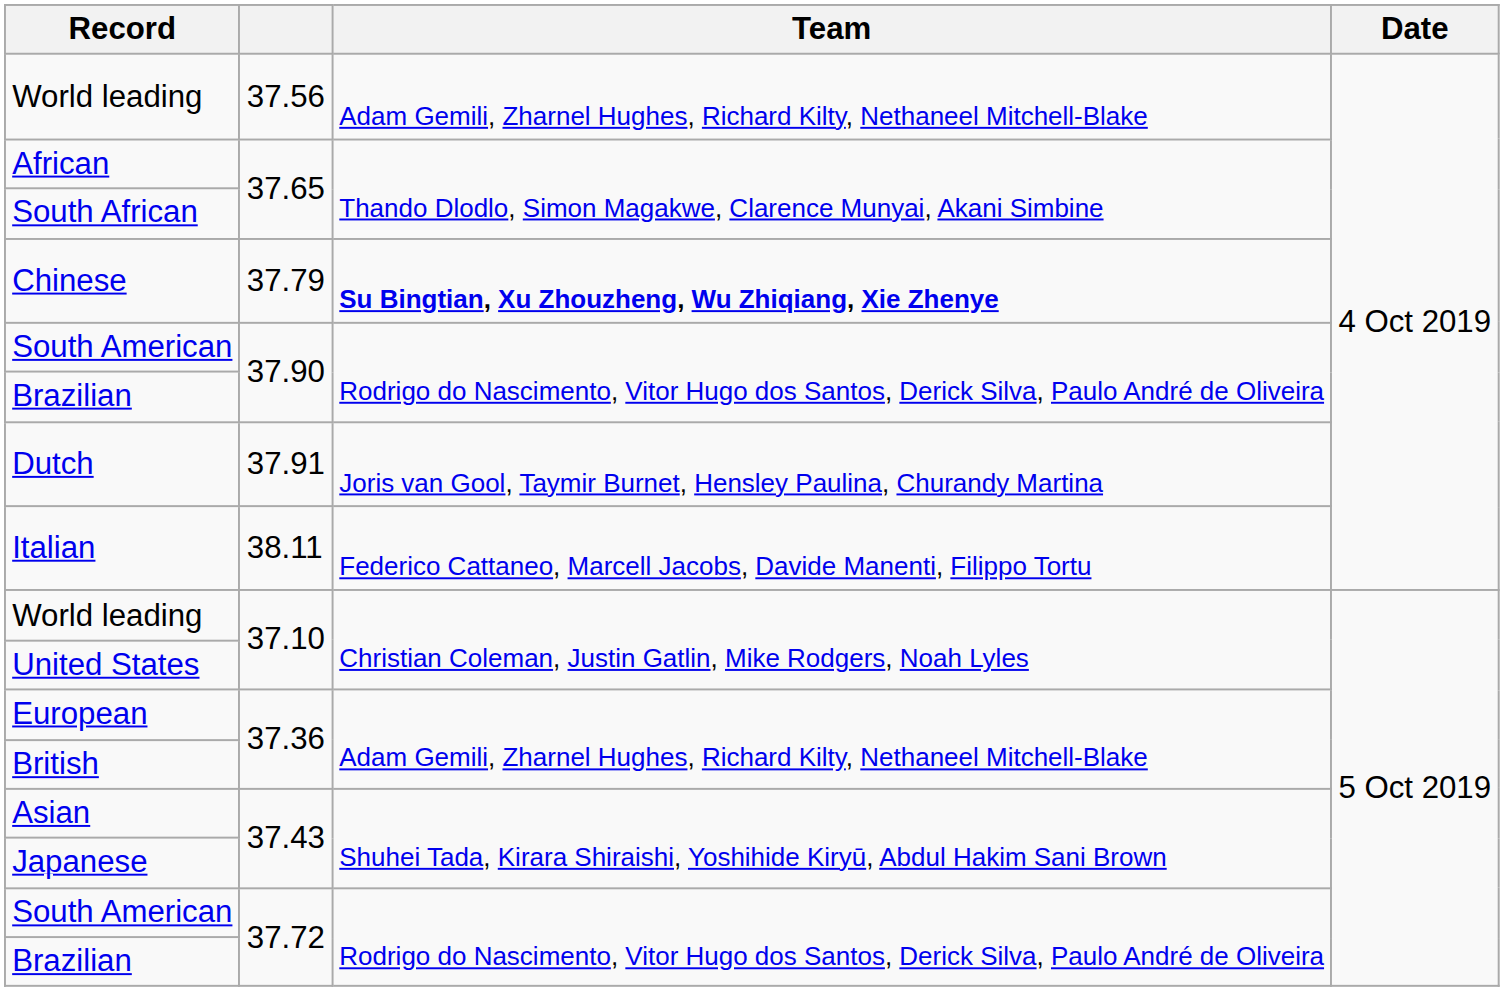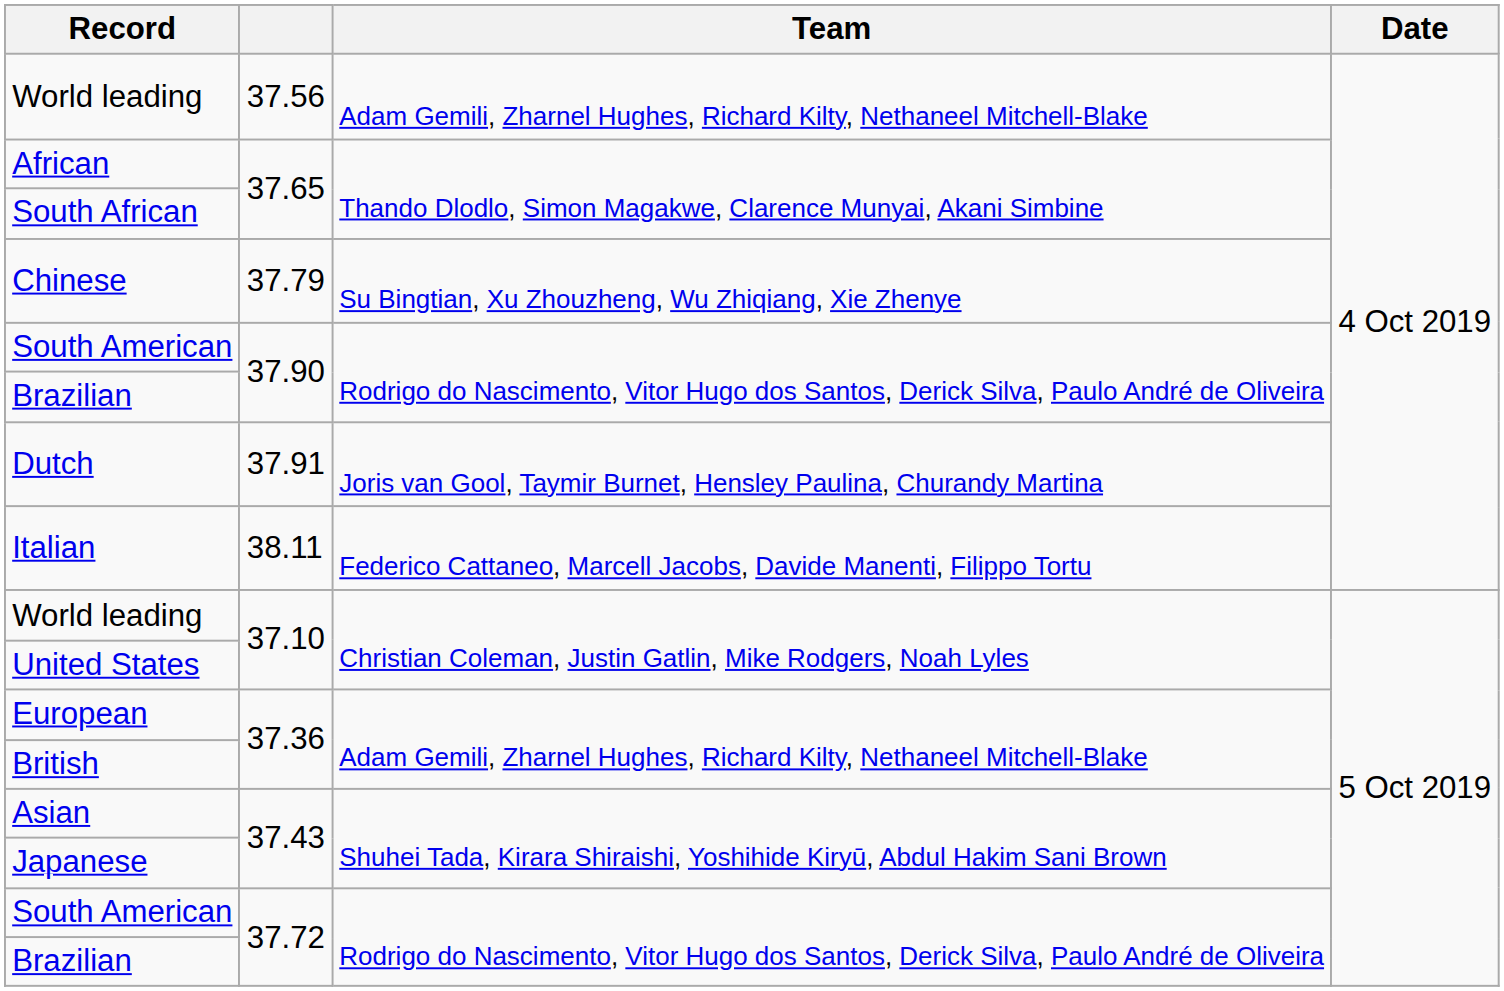Chinese | Team: bold -> normal
